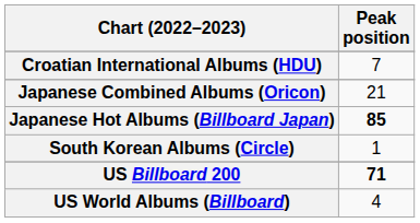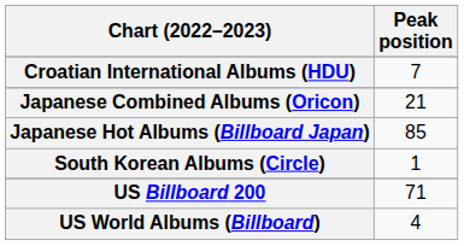Japanese Hot Albums (Billboard Japan) | Peak position: bold -> normal
US Billboard 200 | Peak position: bold -> normal
